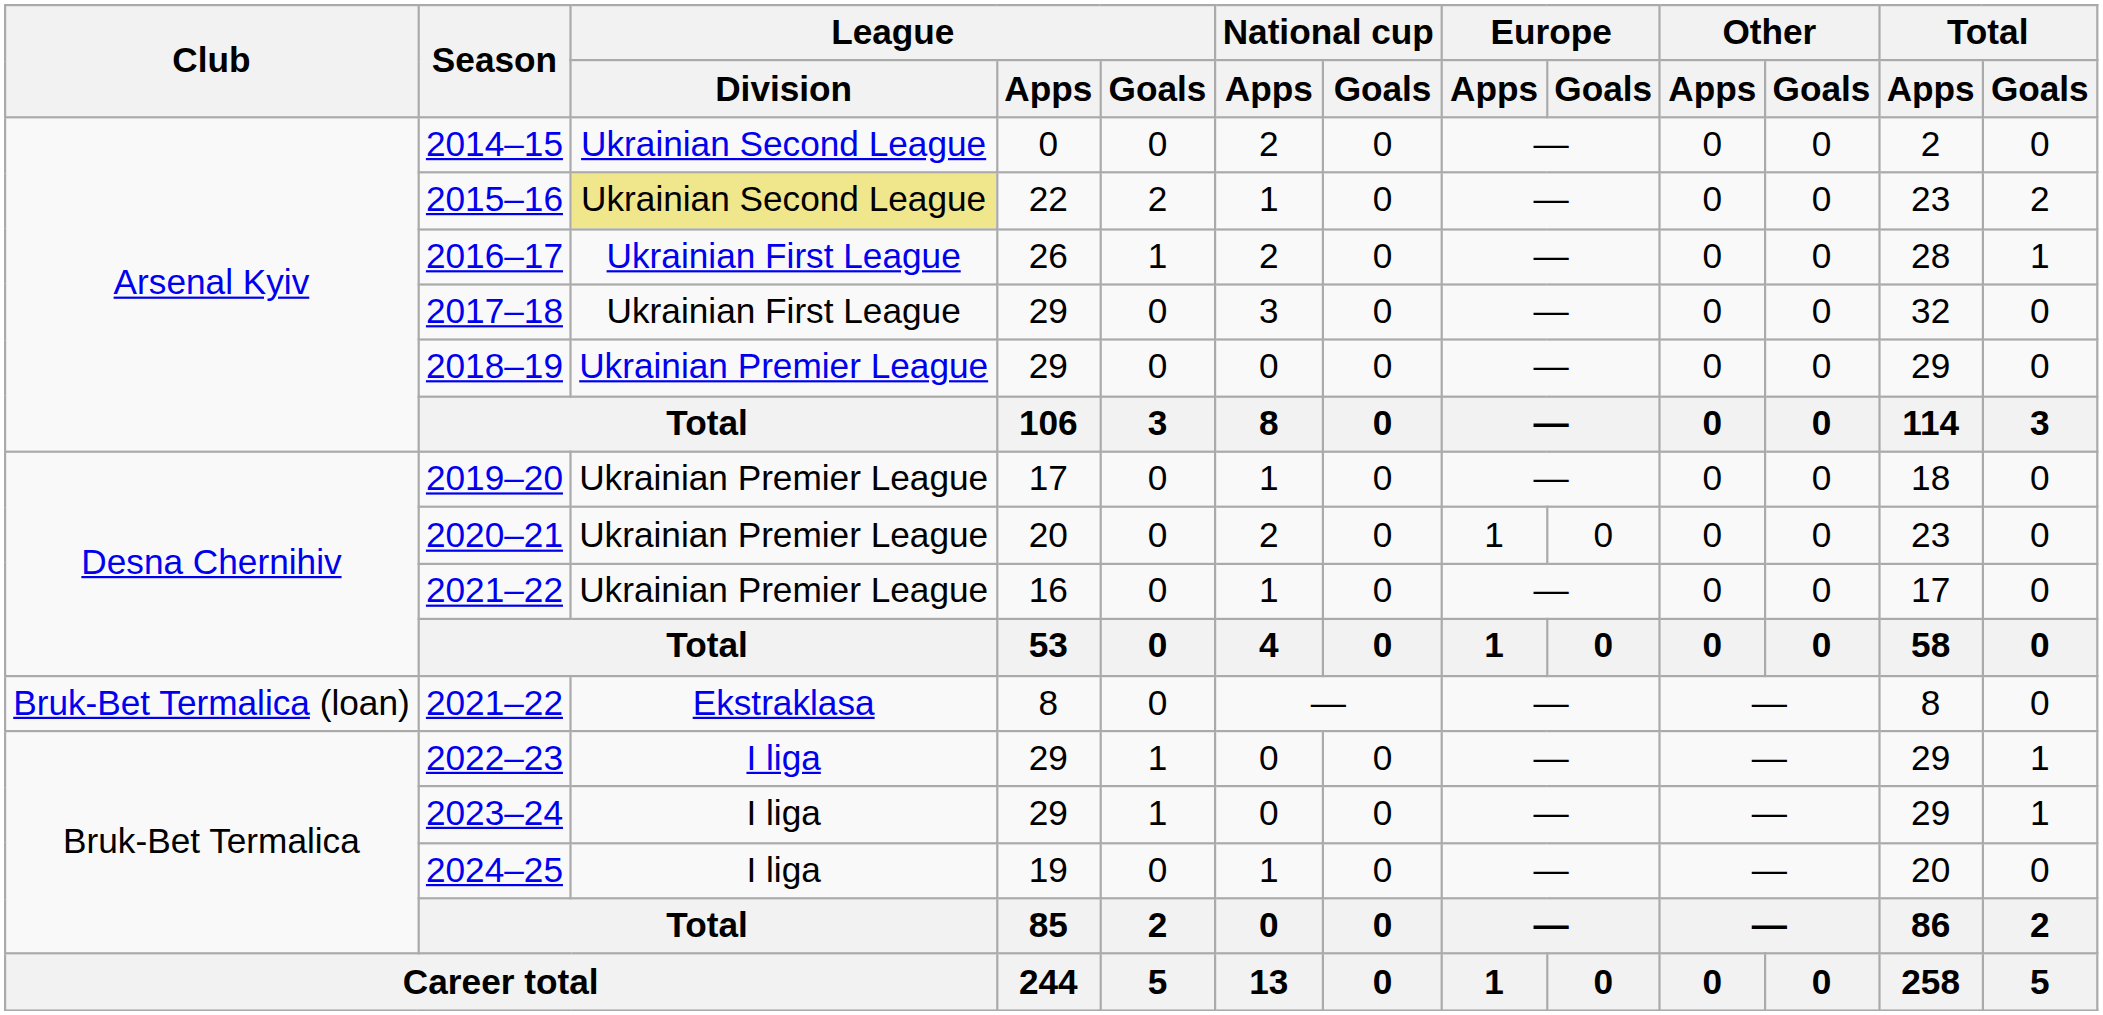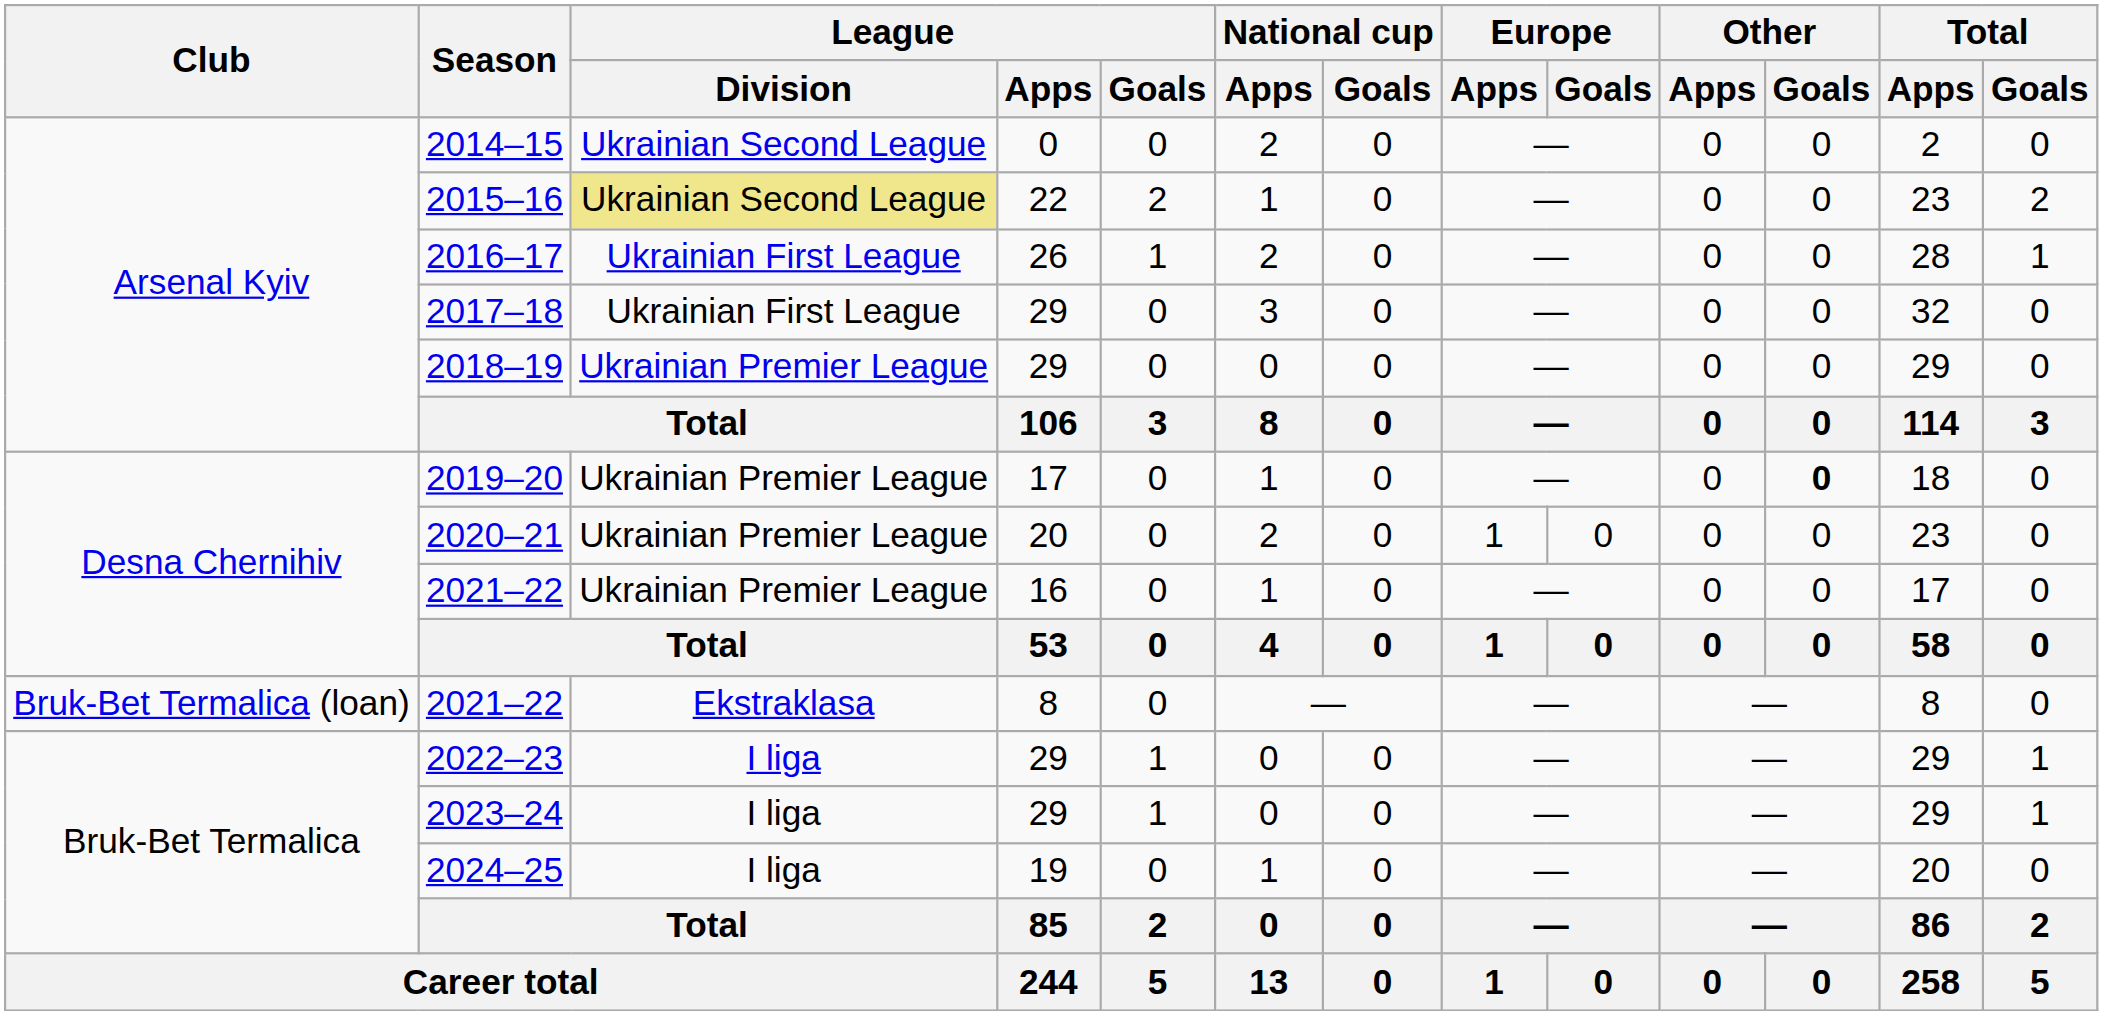2019–20 | Other / Goals: normal -> bold
